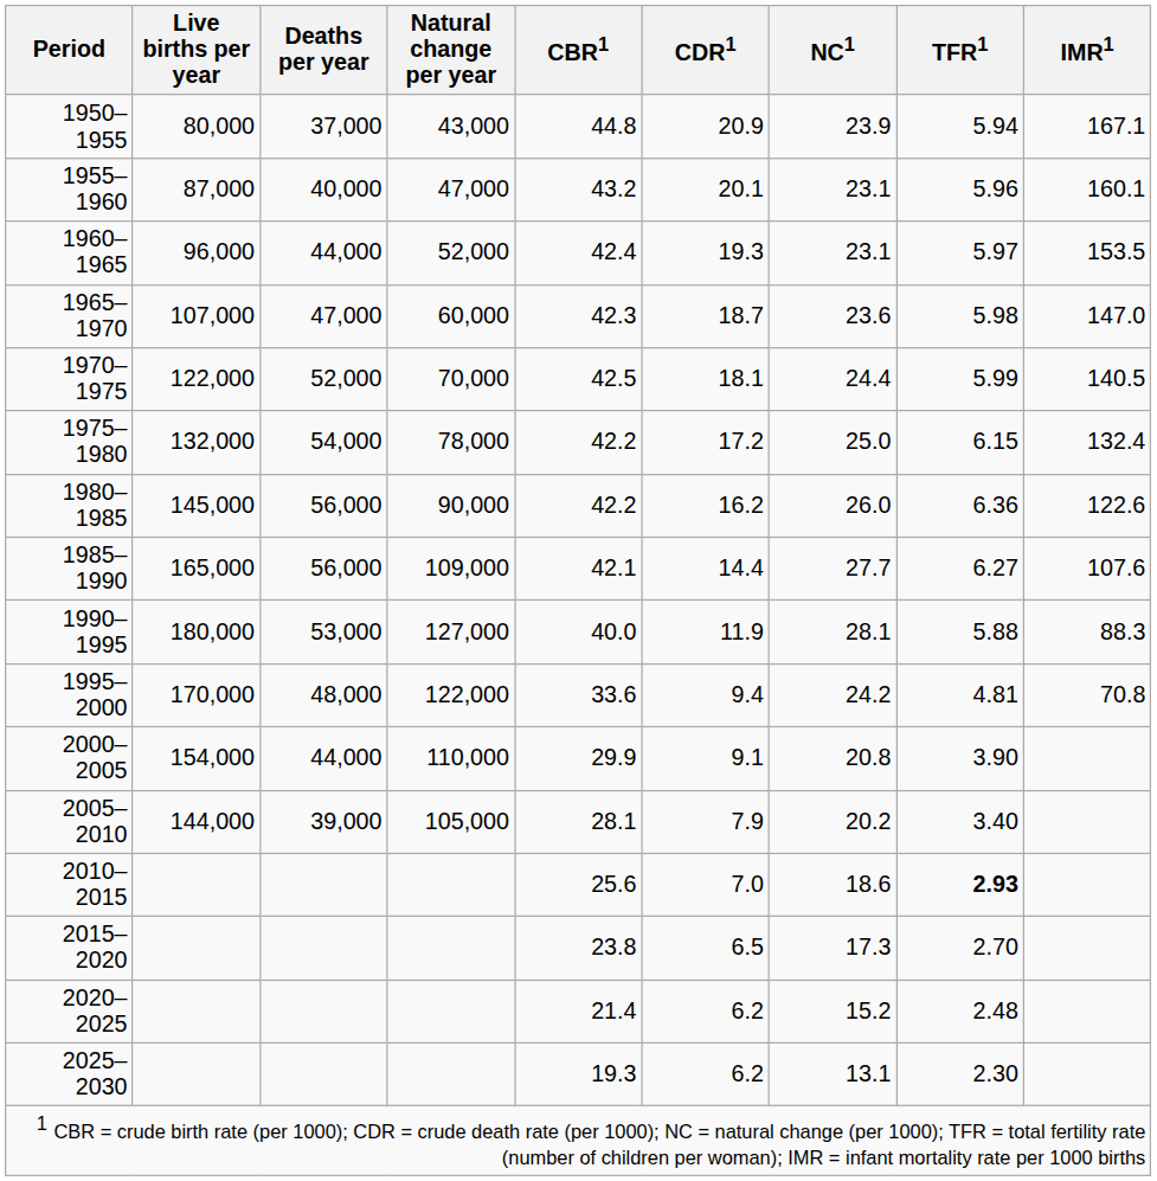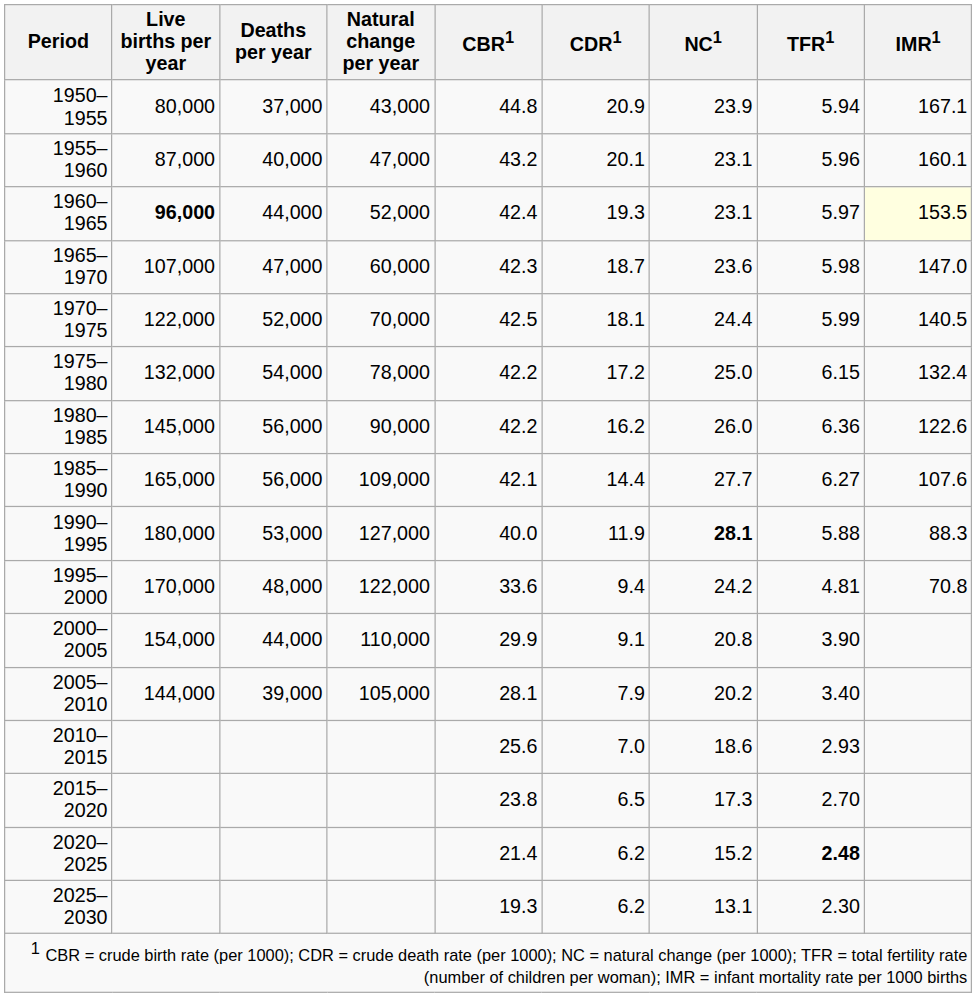1960–1965 | Live births per year: normal -> bold
1960–1965 | IMR1: no background -> lightyellow background
1990–1995 | NC1: normal -> bold
2010–2015 | TFR1: bold -> normal
2020–2025 | TFR1: normal -> bold
